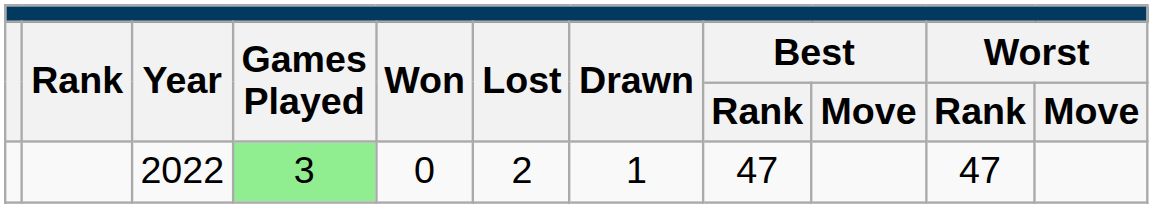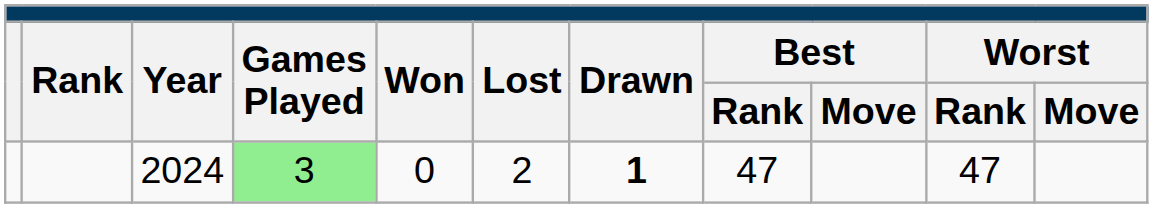row 4 | Year: 2022 -> 2024
row 4 | Drawn: normal -> bold
